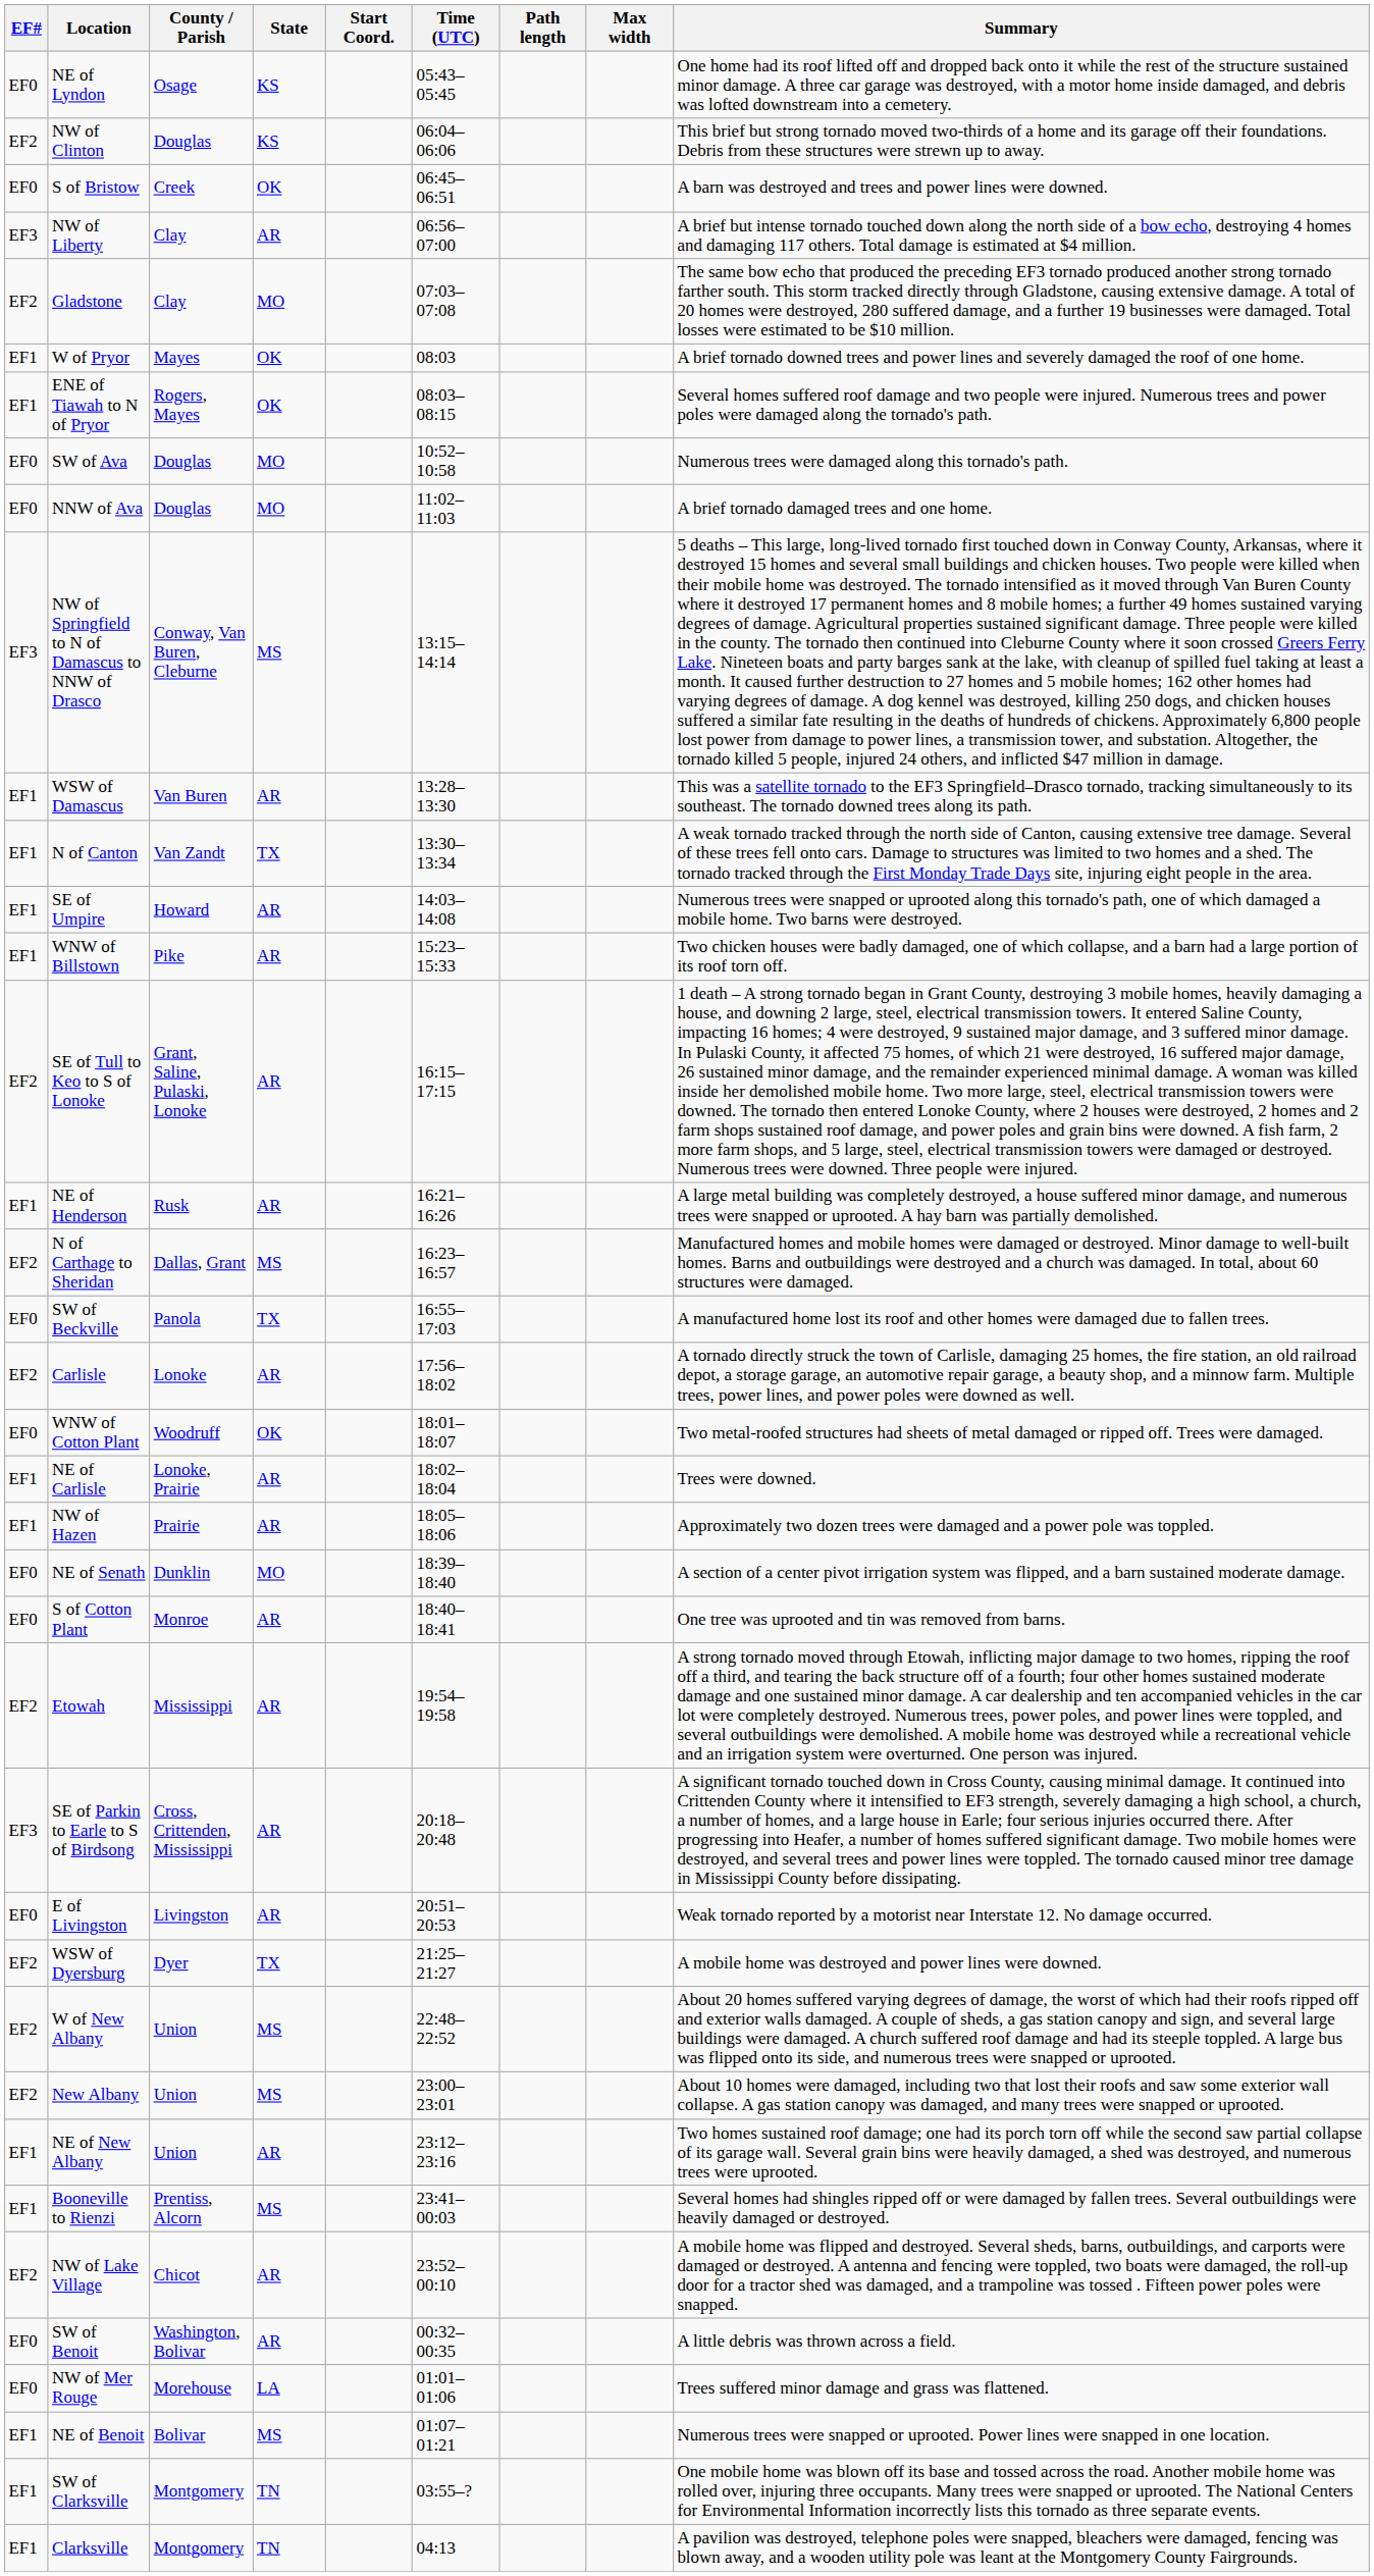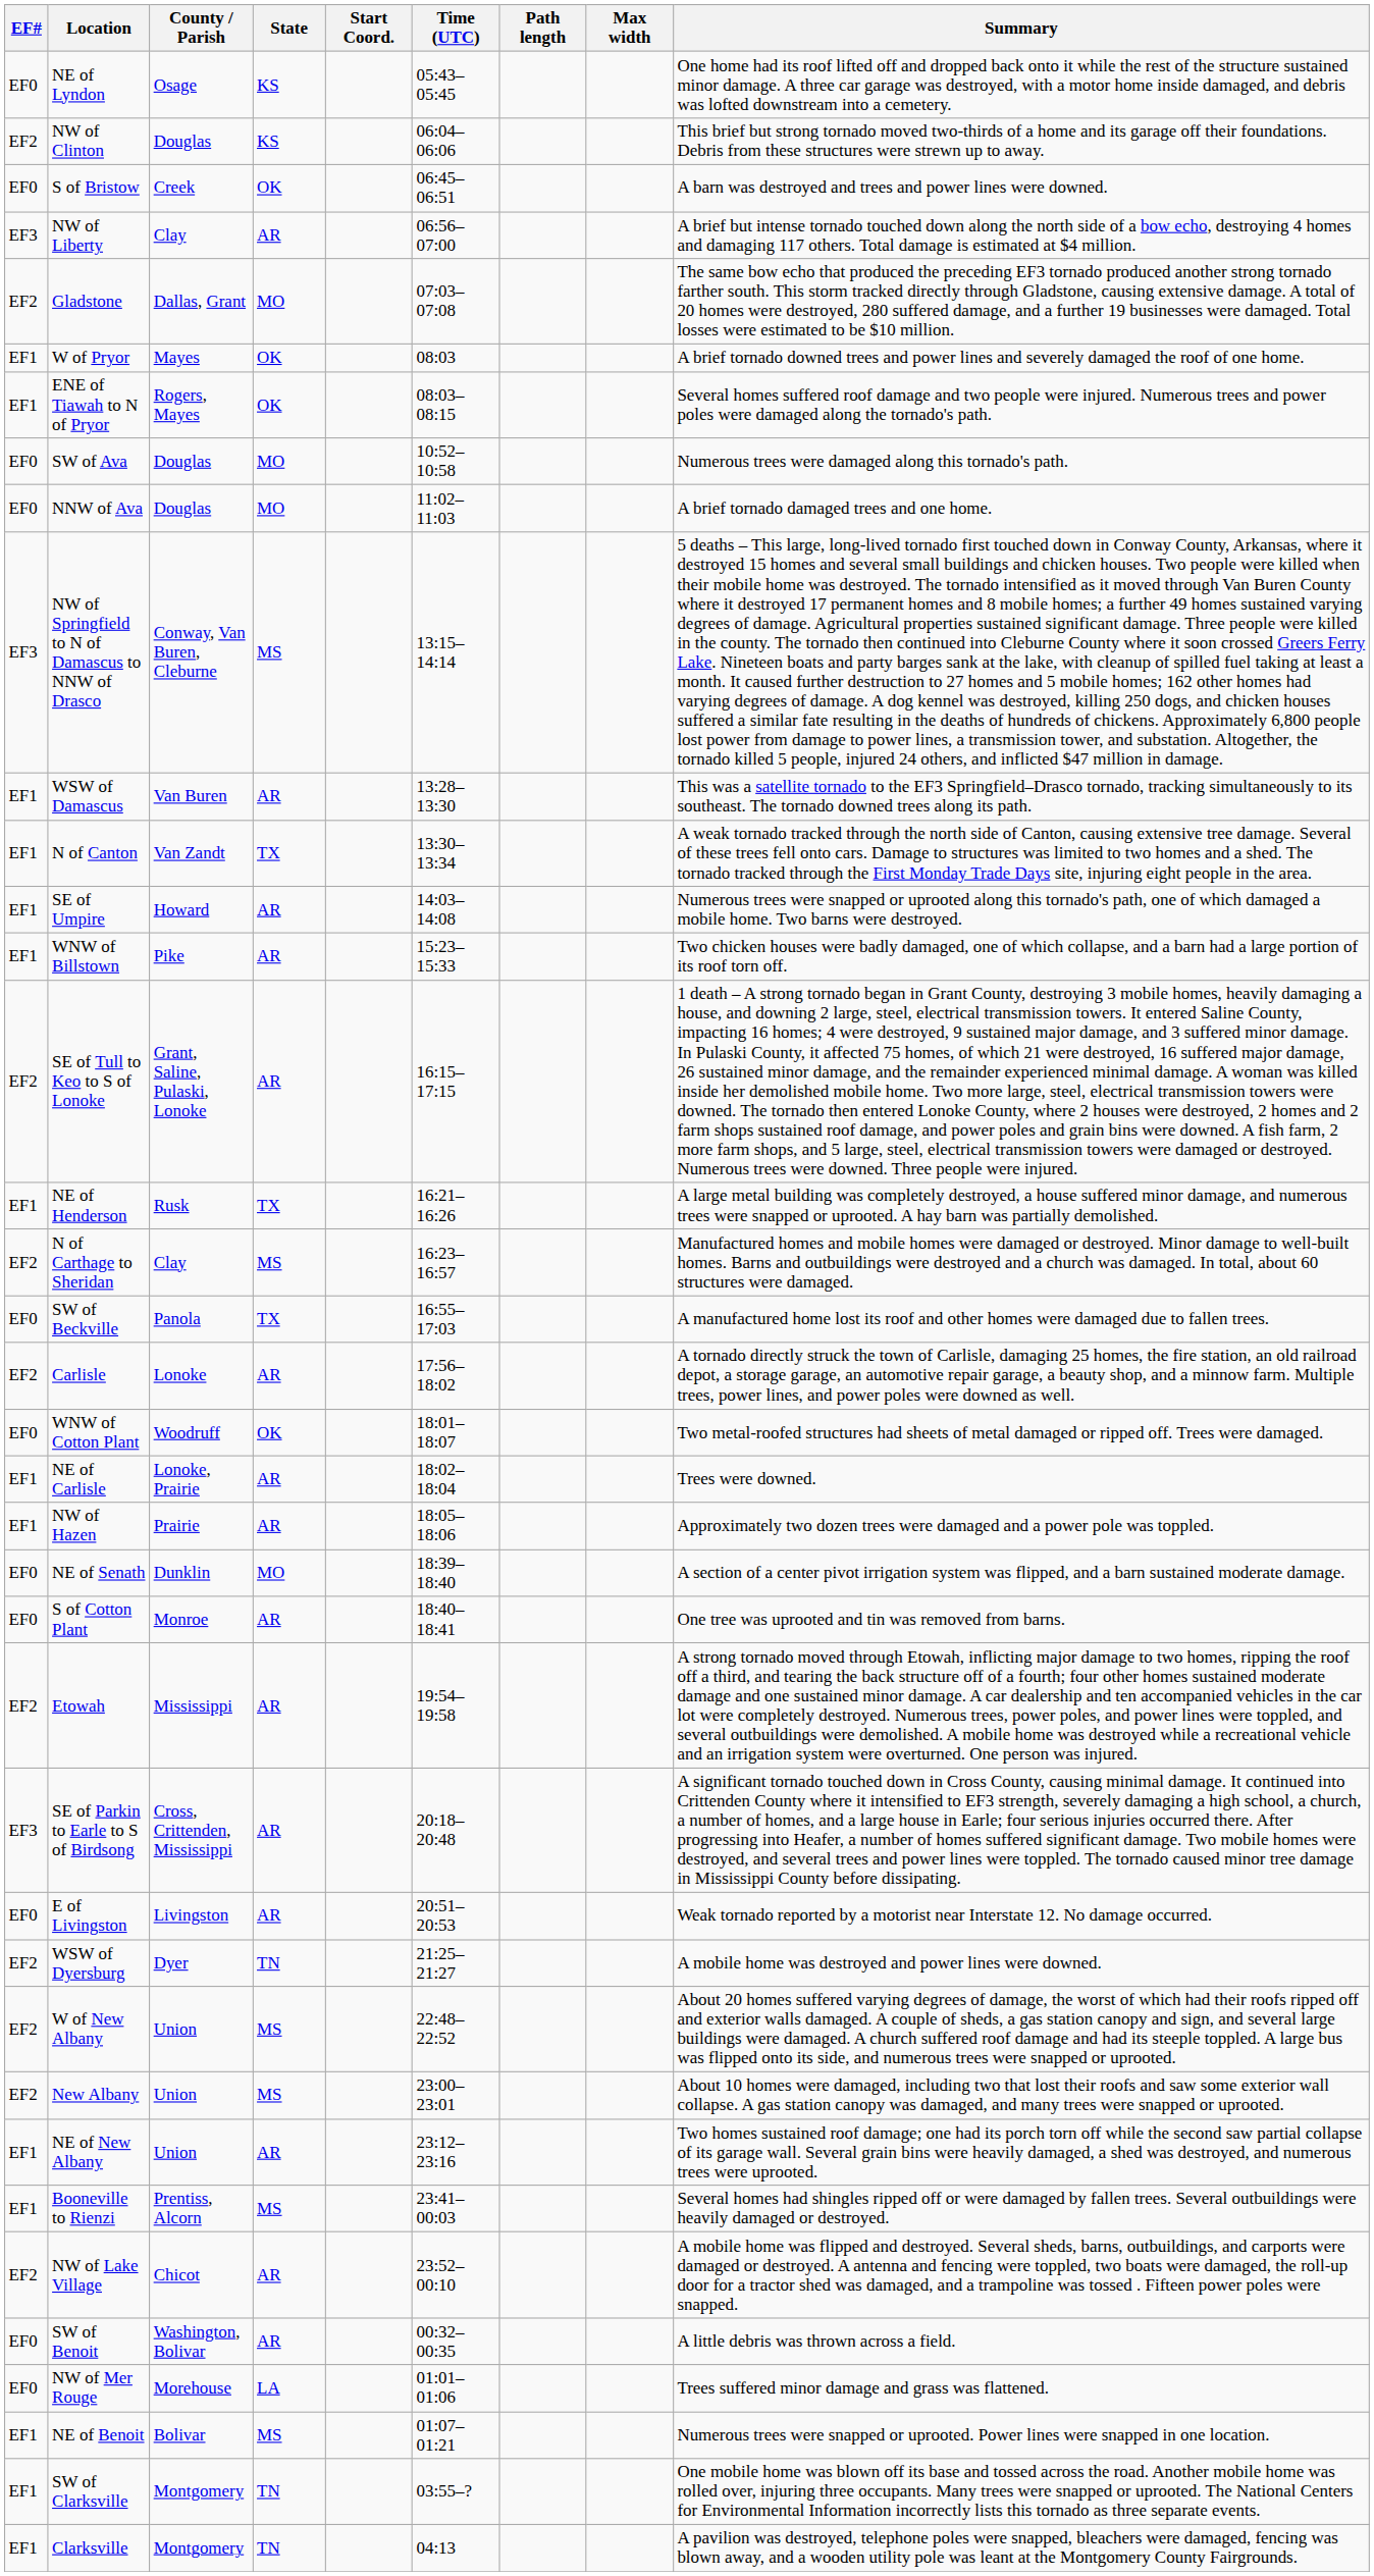Gladstone | County / Parish: Clay -> Dallas, Grant
NE of Henderson | State: AR -> TX
N of Carthage to Sheridan | County / Parish: Dallas, Grant -> Clay
WSW of Dyersburg | State: TX -> TN
